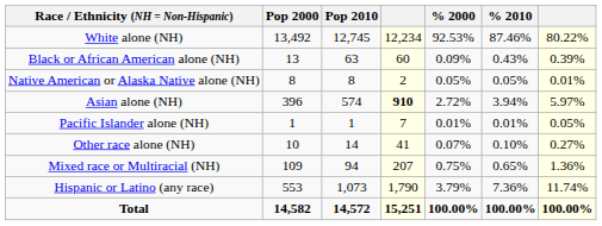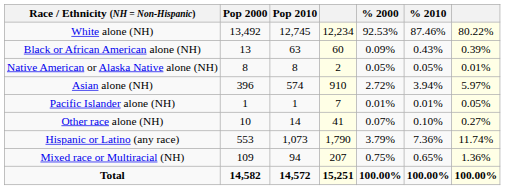Asian alone (NH) | column 4: bold -> normal
rows swapped: Mixed race or Multiracial (NH) <-> Hispanic or Latino (any race)
